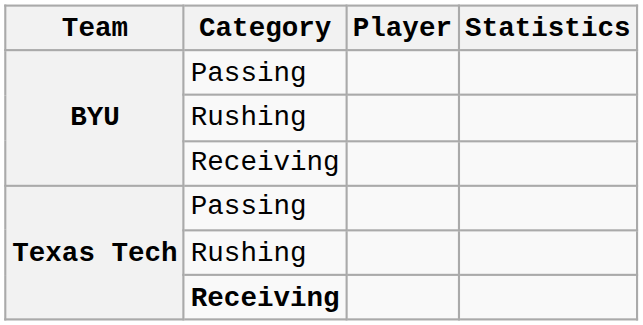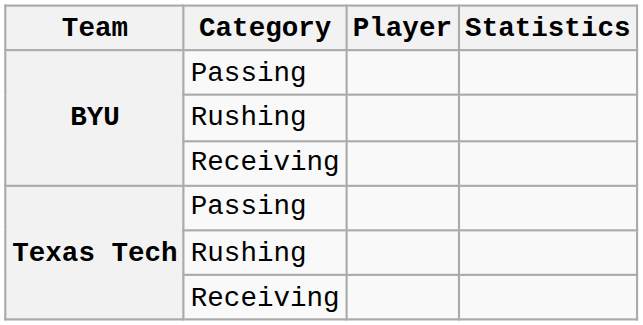Texas Tech / Receiving | Category: bold -> normal
